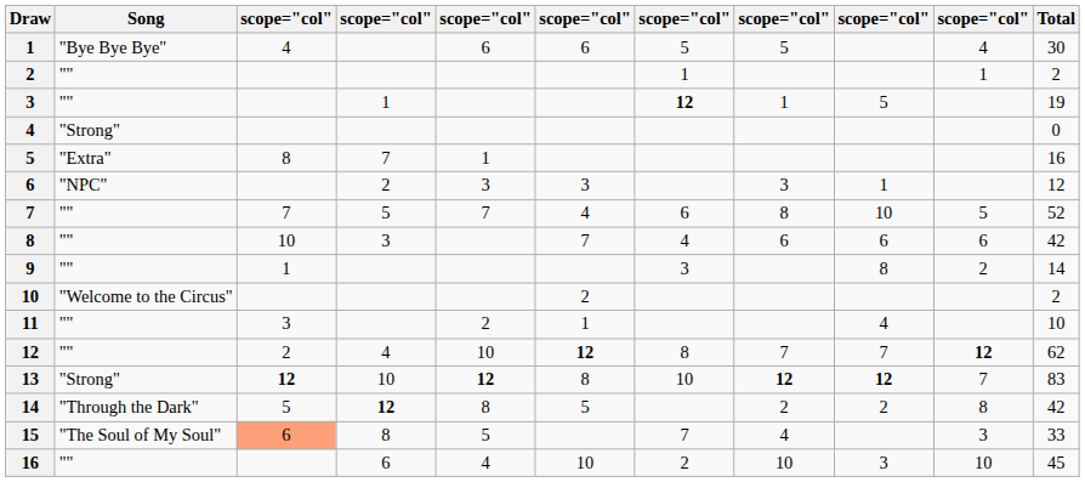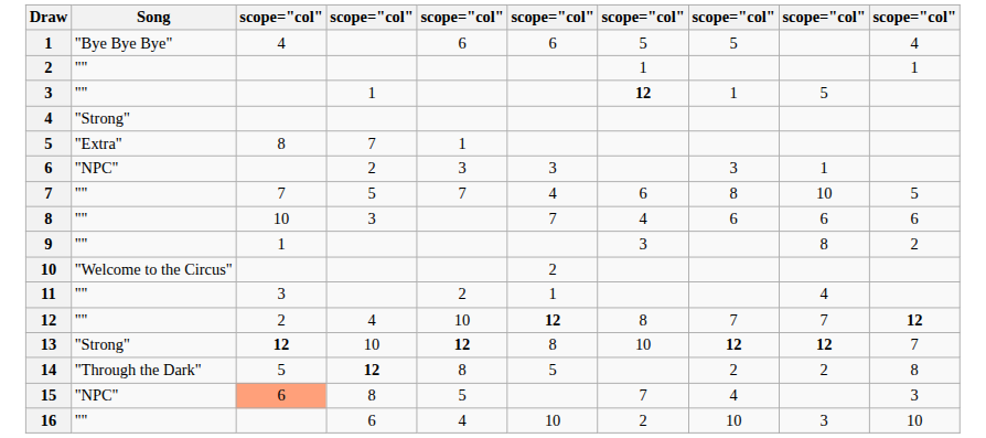- column: Total | 30 | 2 | 19 | 0 | 16 | 12 | 52 | 42 | 14 | 2 | 10 | 62 | 83 | 42 | 33 | 45
15 | Song: "The Soul of My Soul" -> "NPC"
